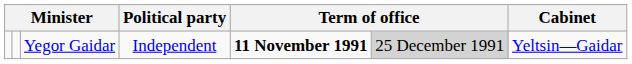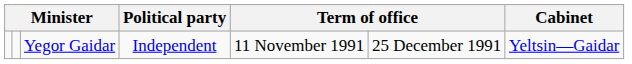Yegor Gaidar | column 5: bold -> normal
Yegor Gaidar | column 6: lightgrey background -> no background
